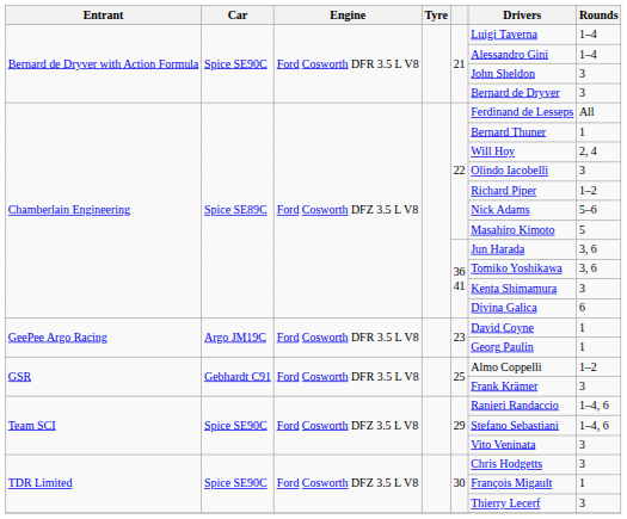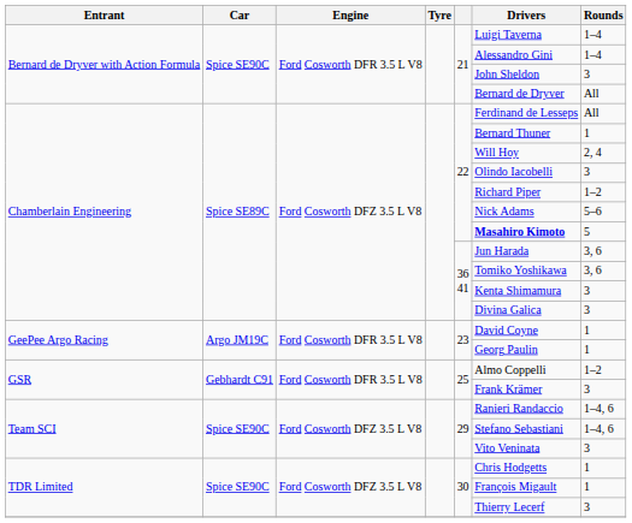row 5 | Rounds: 3 -> All
row 12 | Drivers: normal -> bold
row 16 | Rounds: 6 -> 3
row 24 | Rounds: 3 -> 1
